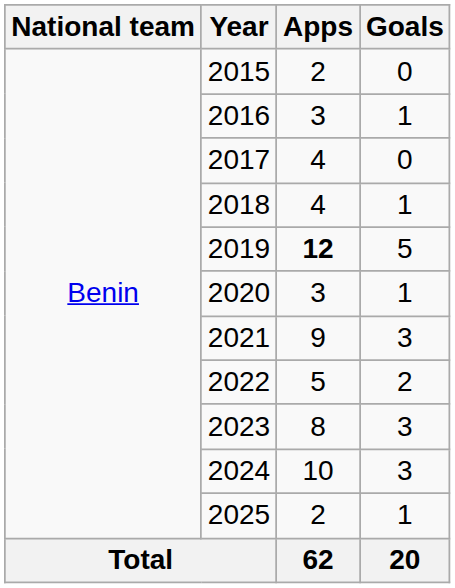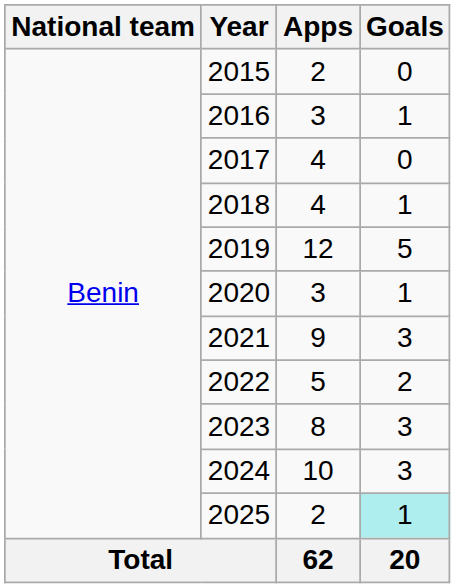2019 | Apps: bold -> normal
2025 | Goals: no background -> paleturquoise background
